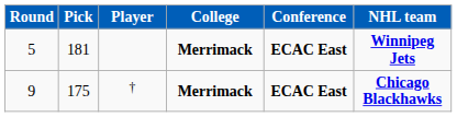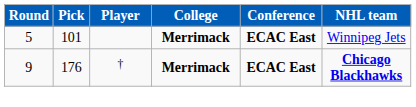5 | Pick: 181 -> 101
5 | NHL team: bold -> normal
9 | Pick: 175 -> 176
